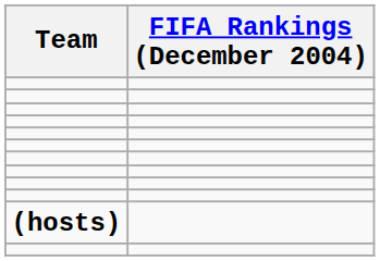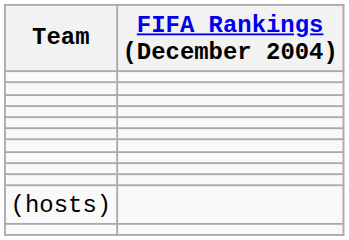row 12 | Team: bold -> normal
